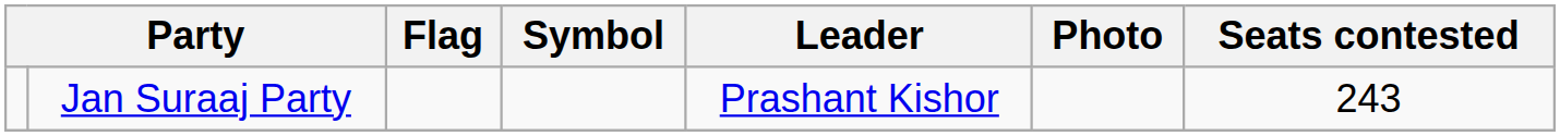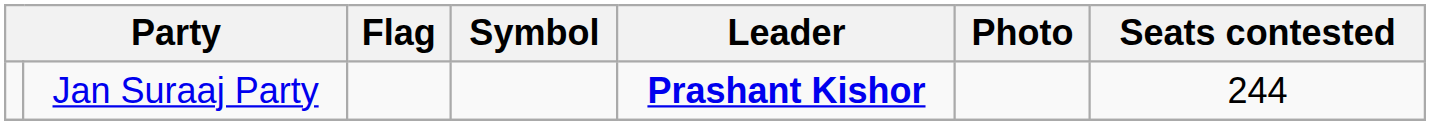Jan Suraaj Party | Leader: normal -> bold
Jan Suraaj Party | Seats contested: 243 -> 244
